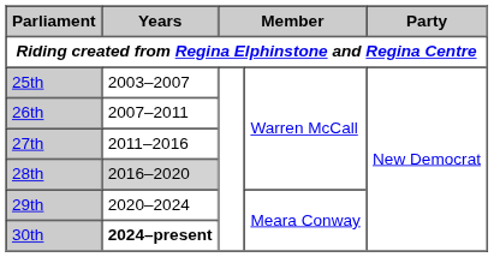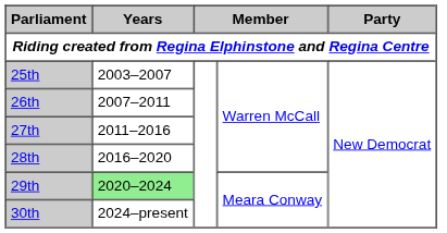28th | Years: lightgrey background -> no background
29th | Years: no background -> lightgreen background
30th | Years: bold -> normal
